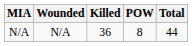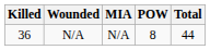columns swapped: Killed <-> MIA
